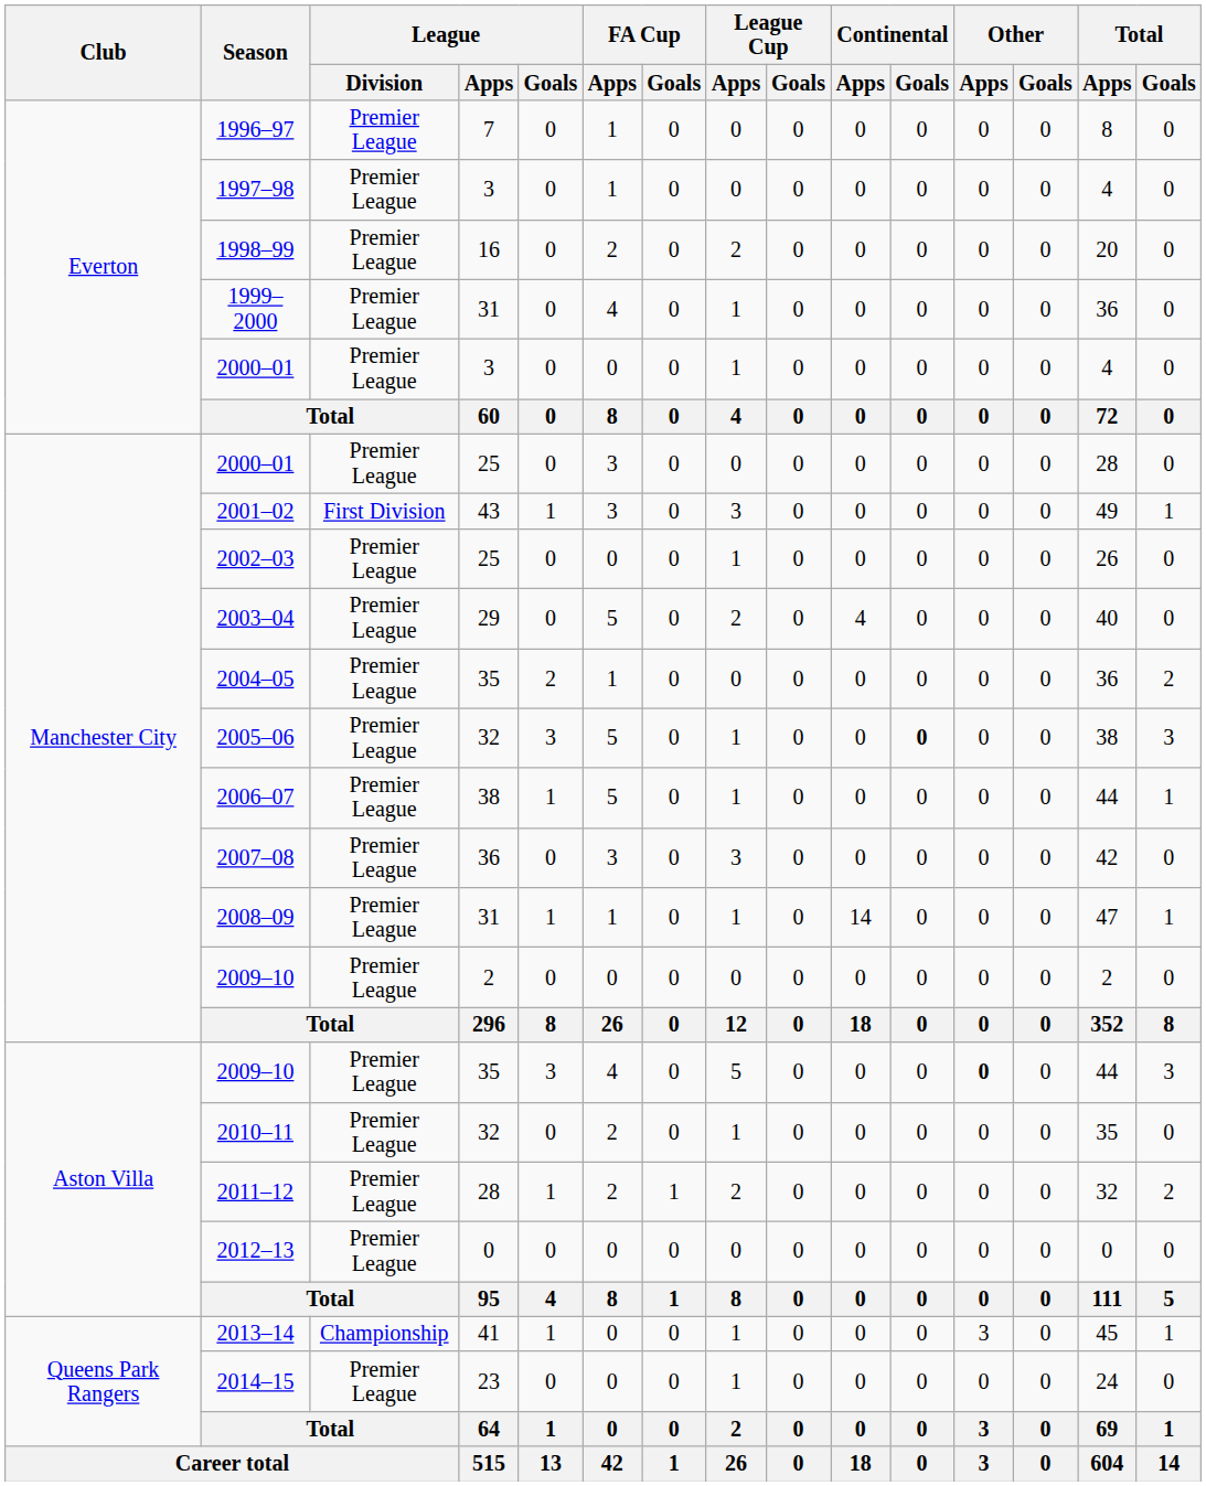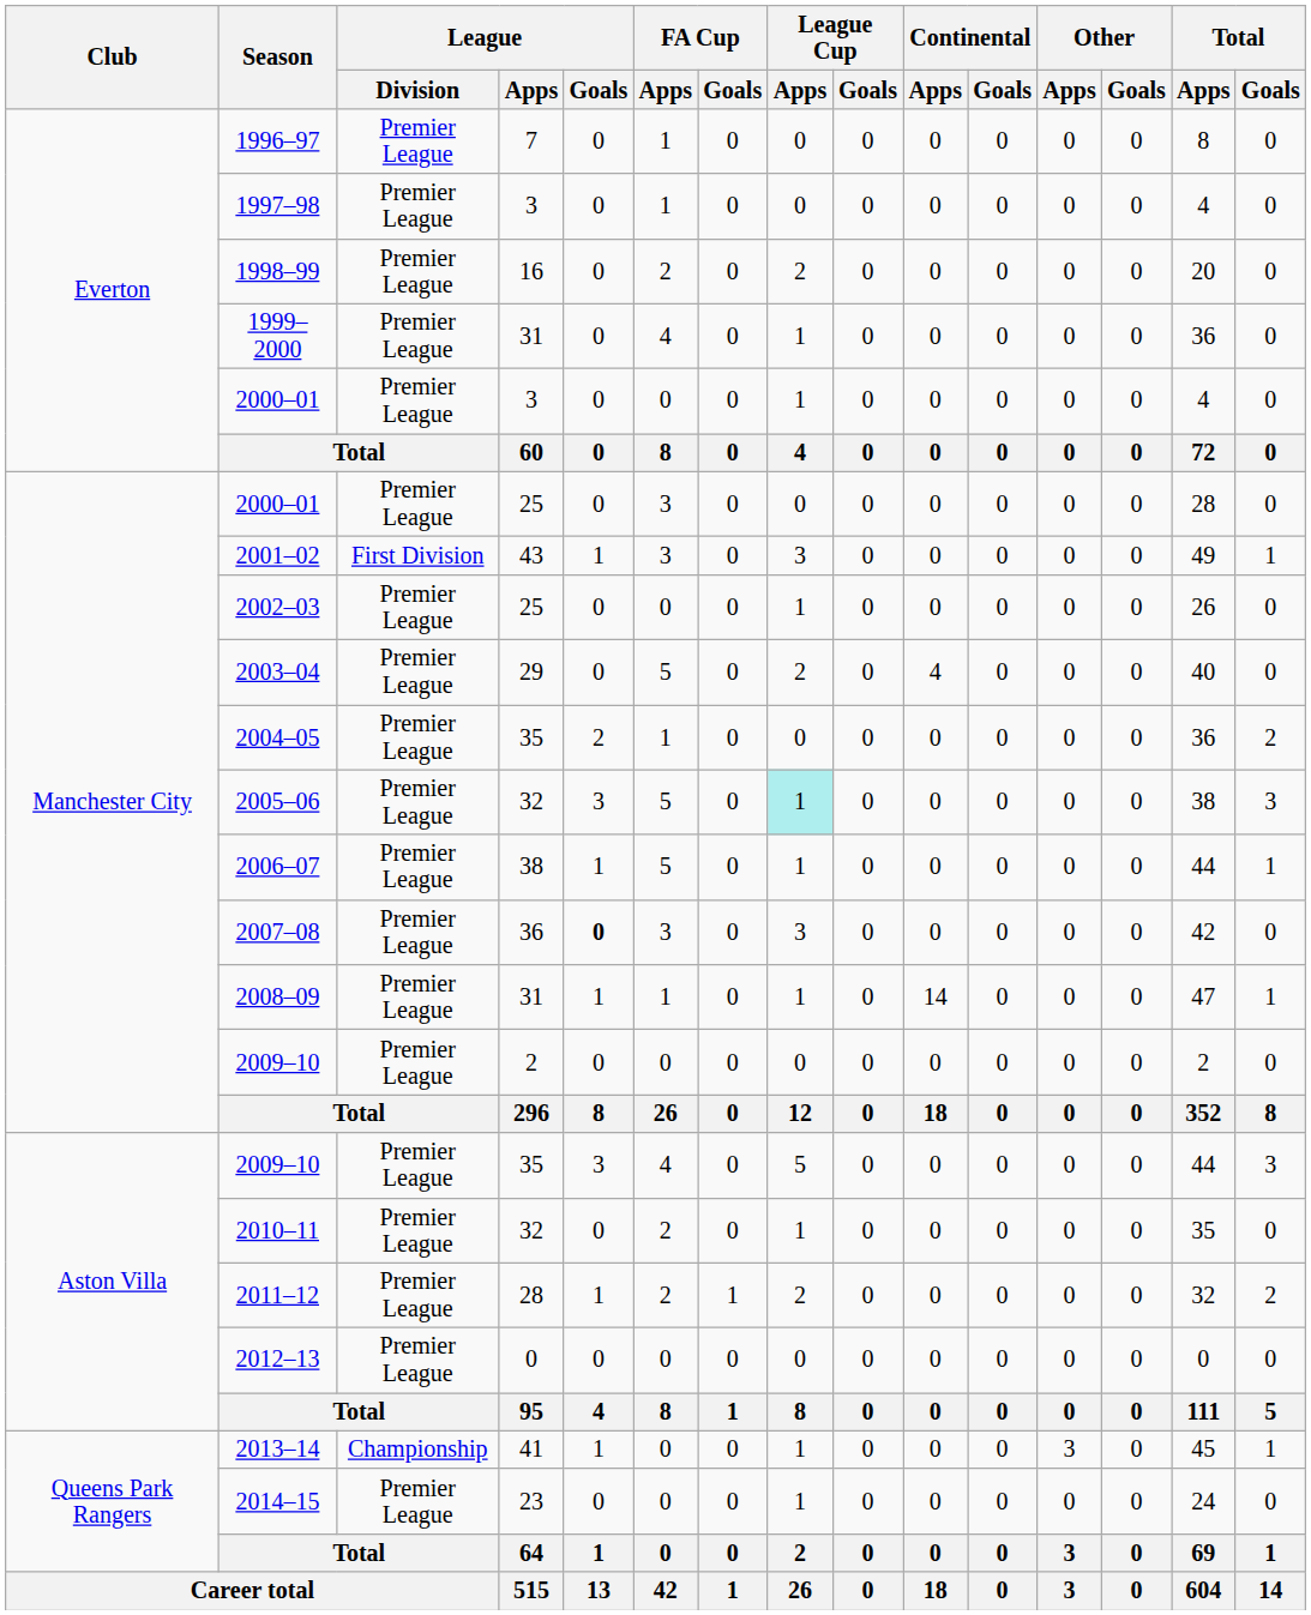2005–06 | League Cup / Apps: no background -> paleturquoise background
2005–06 | Continental / Goals: bold -> normal
2007–08 | League / Goals: normal -> bold
2009–10 / 35 | Other / Apps: bold -> normal
